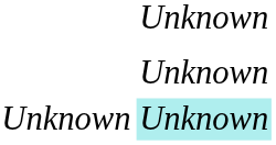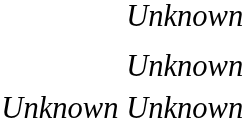row 3 | column 2: paleturquoise background -> no background
